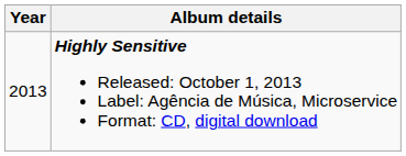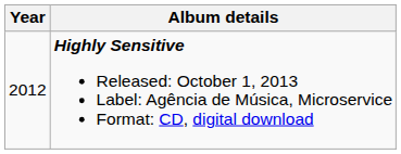row 2 | Year: 2013 -> 2012
